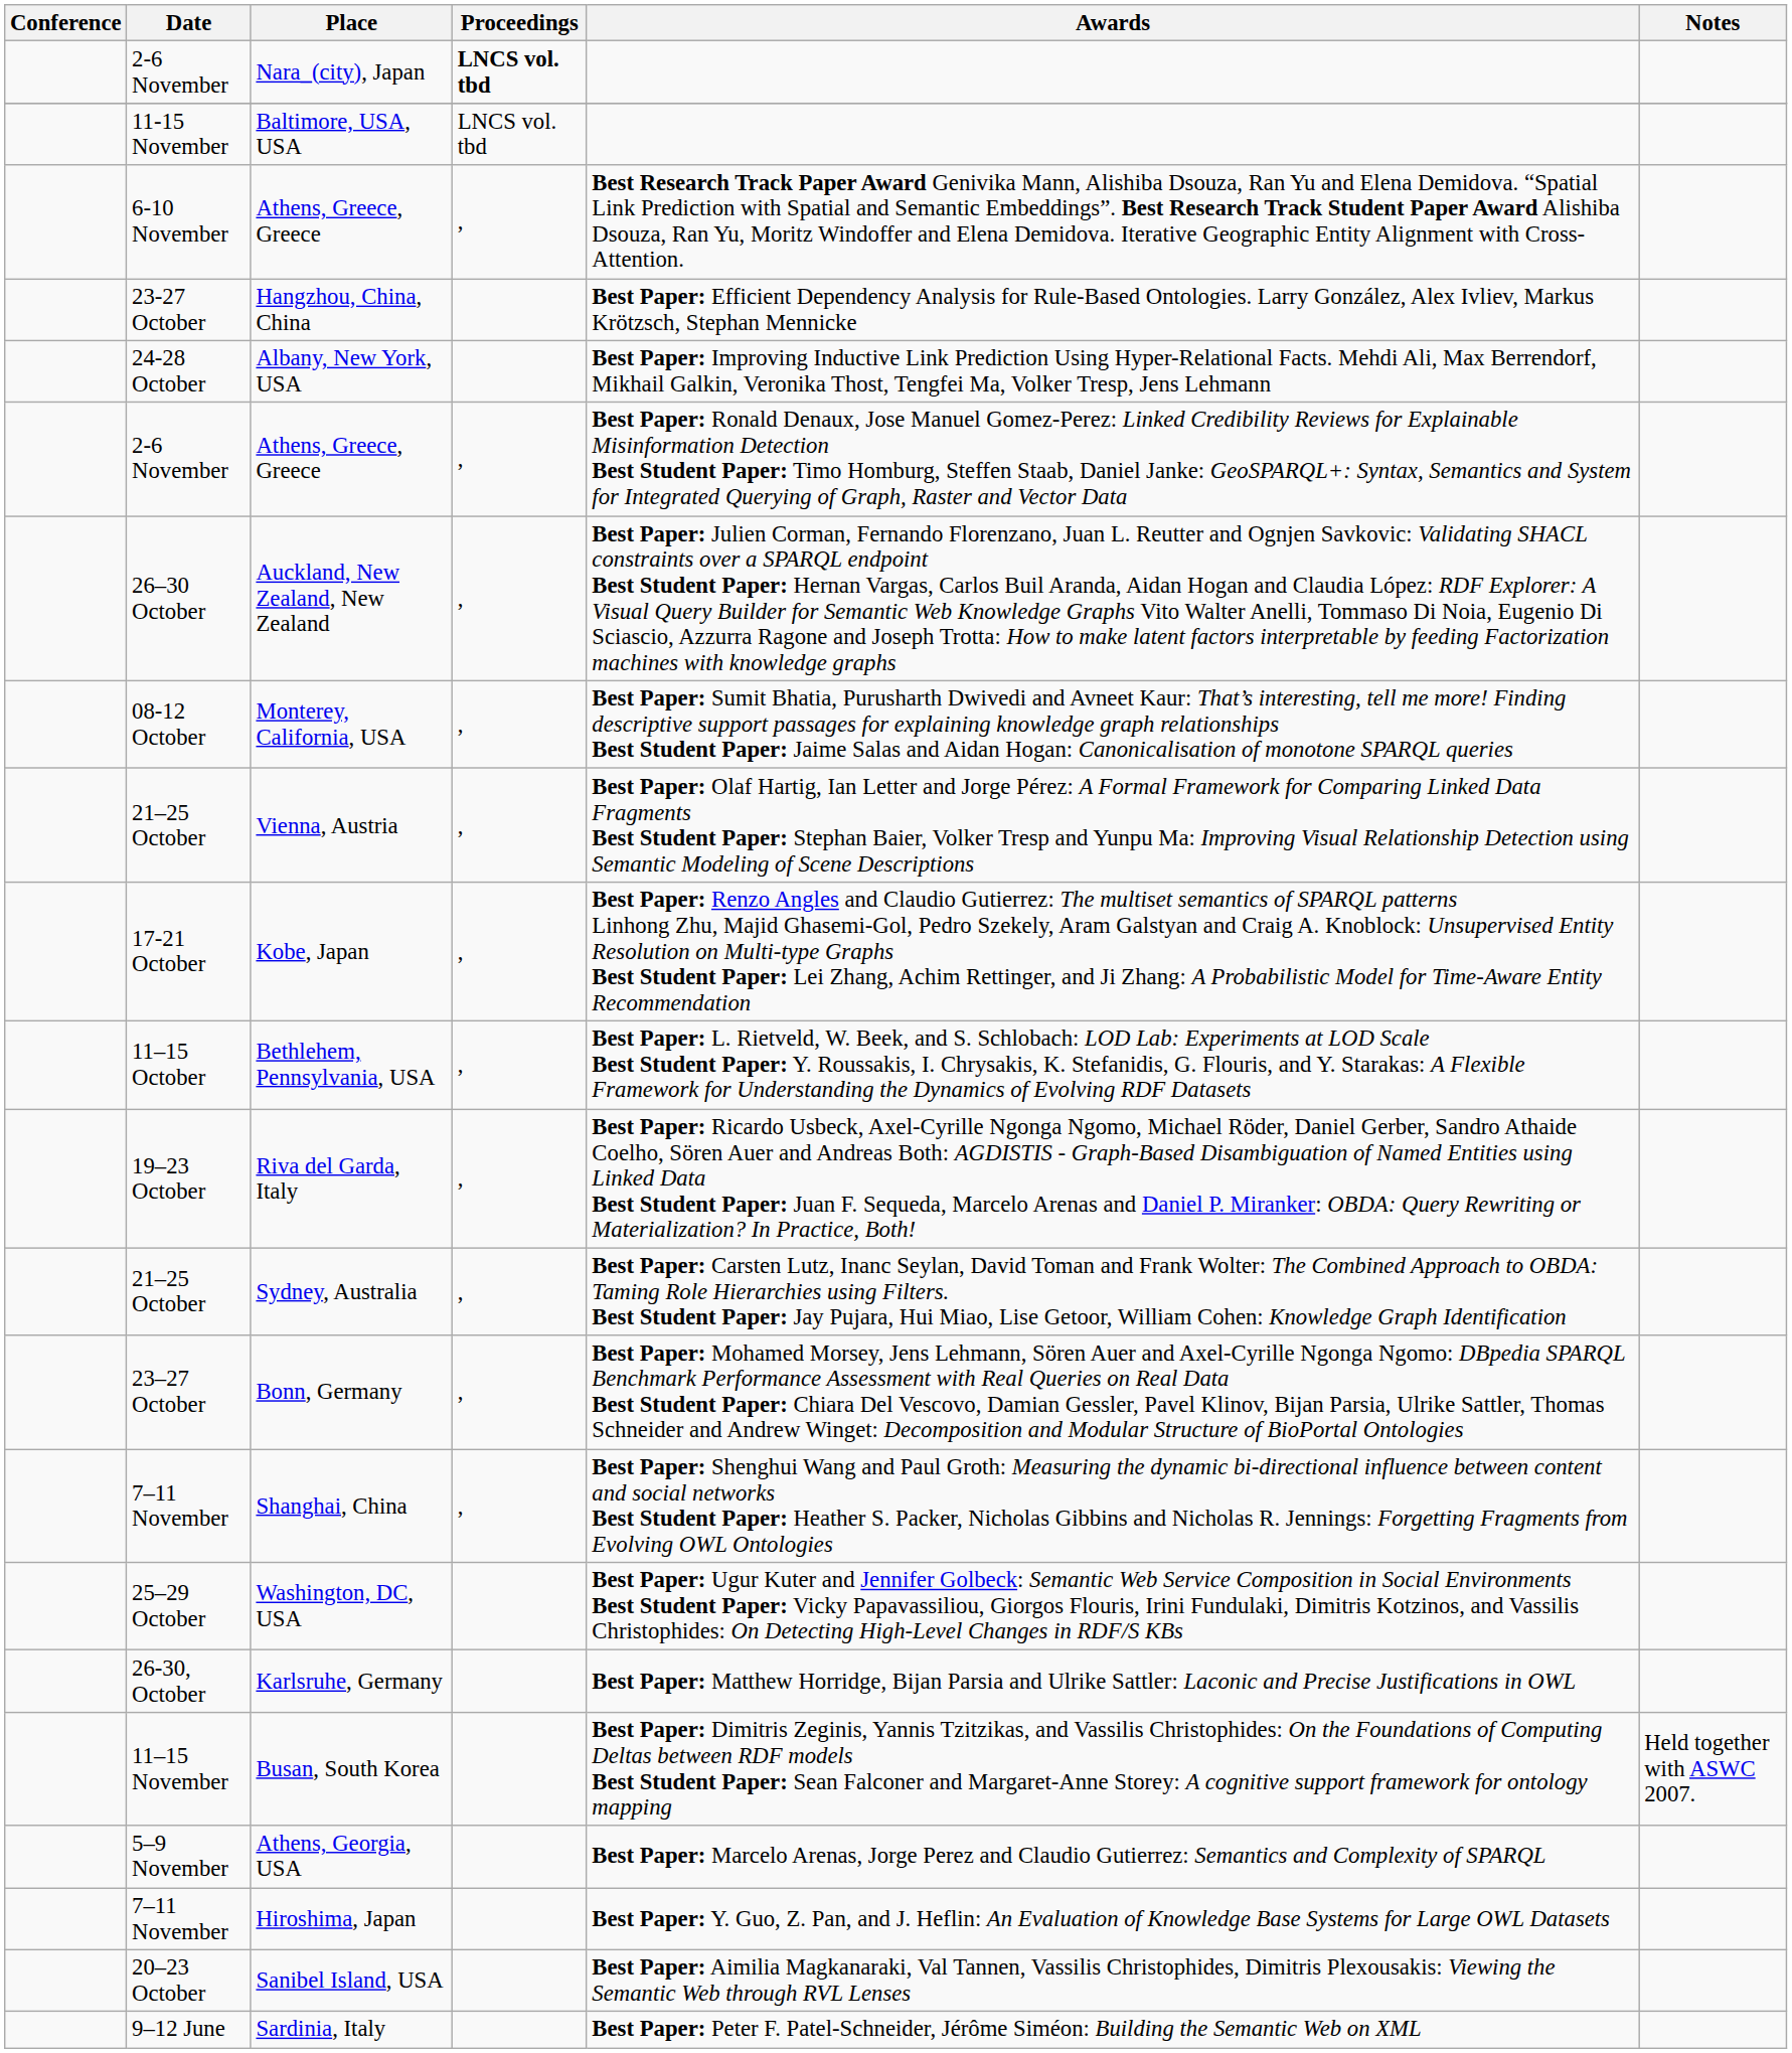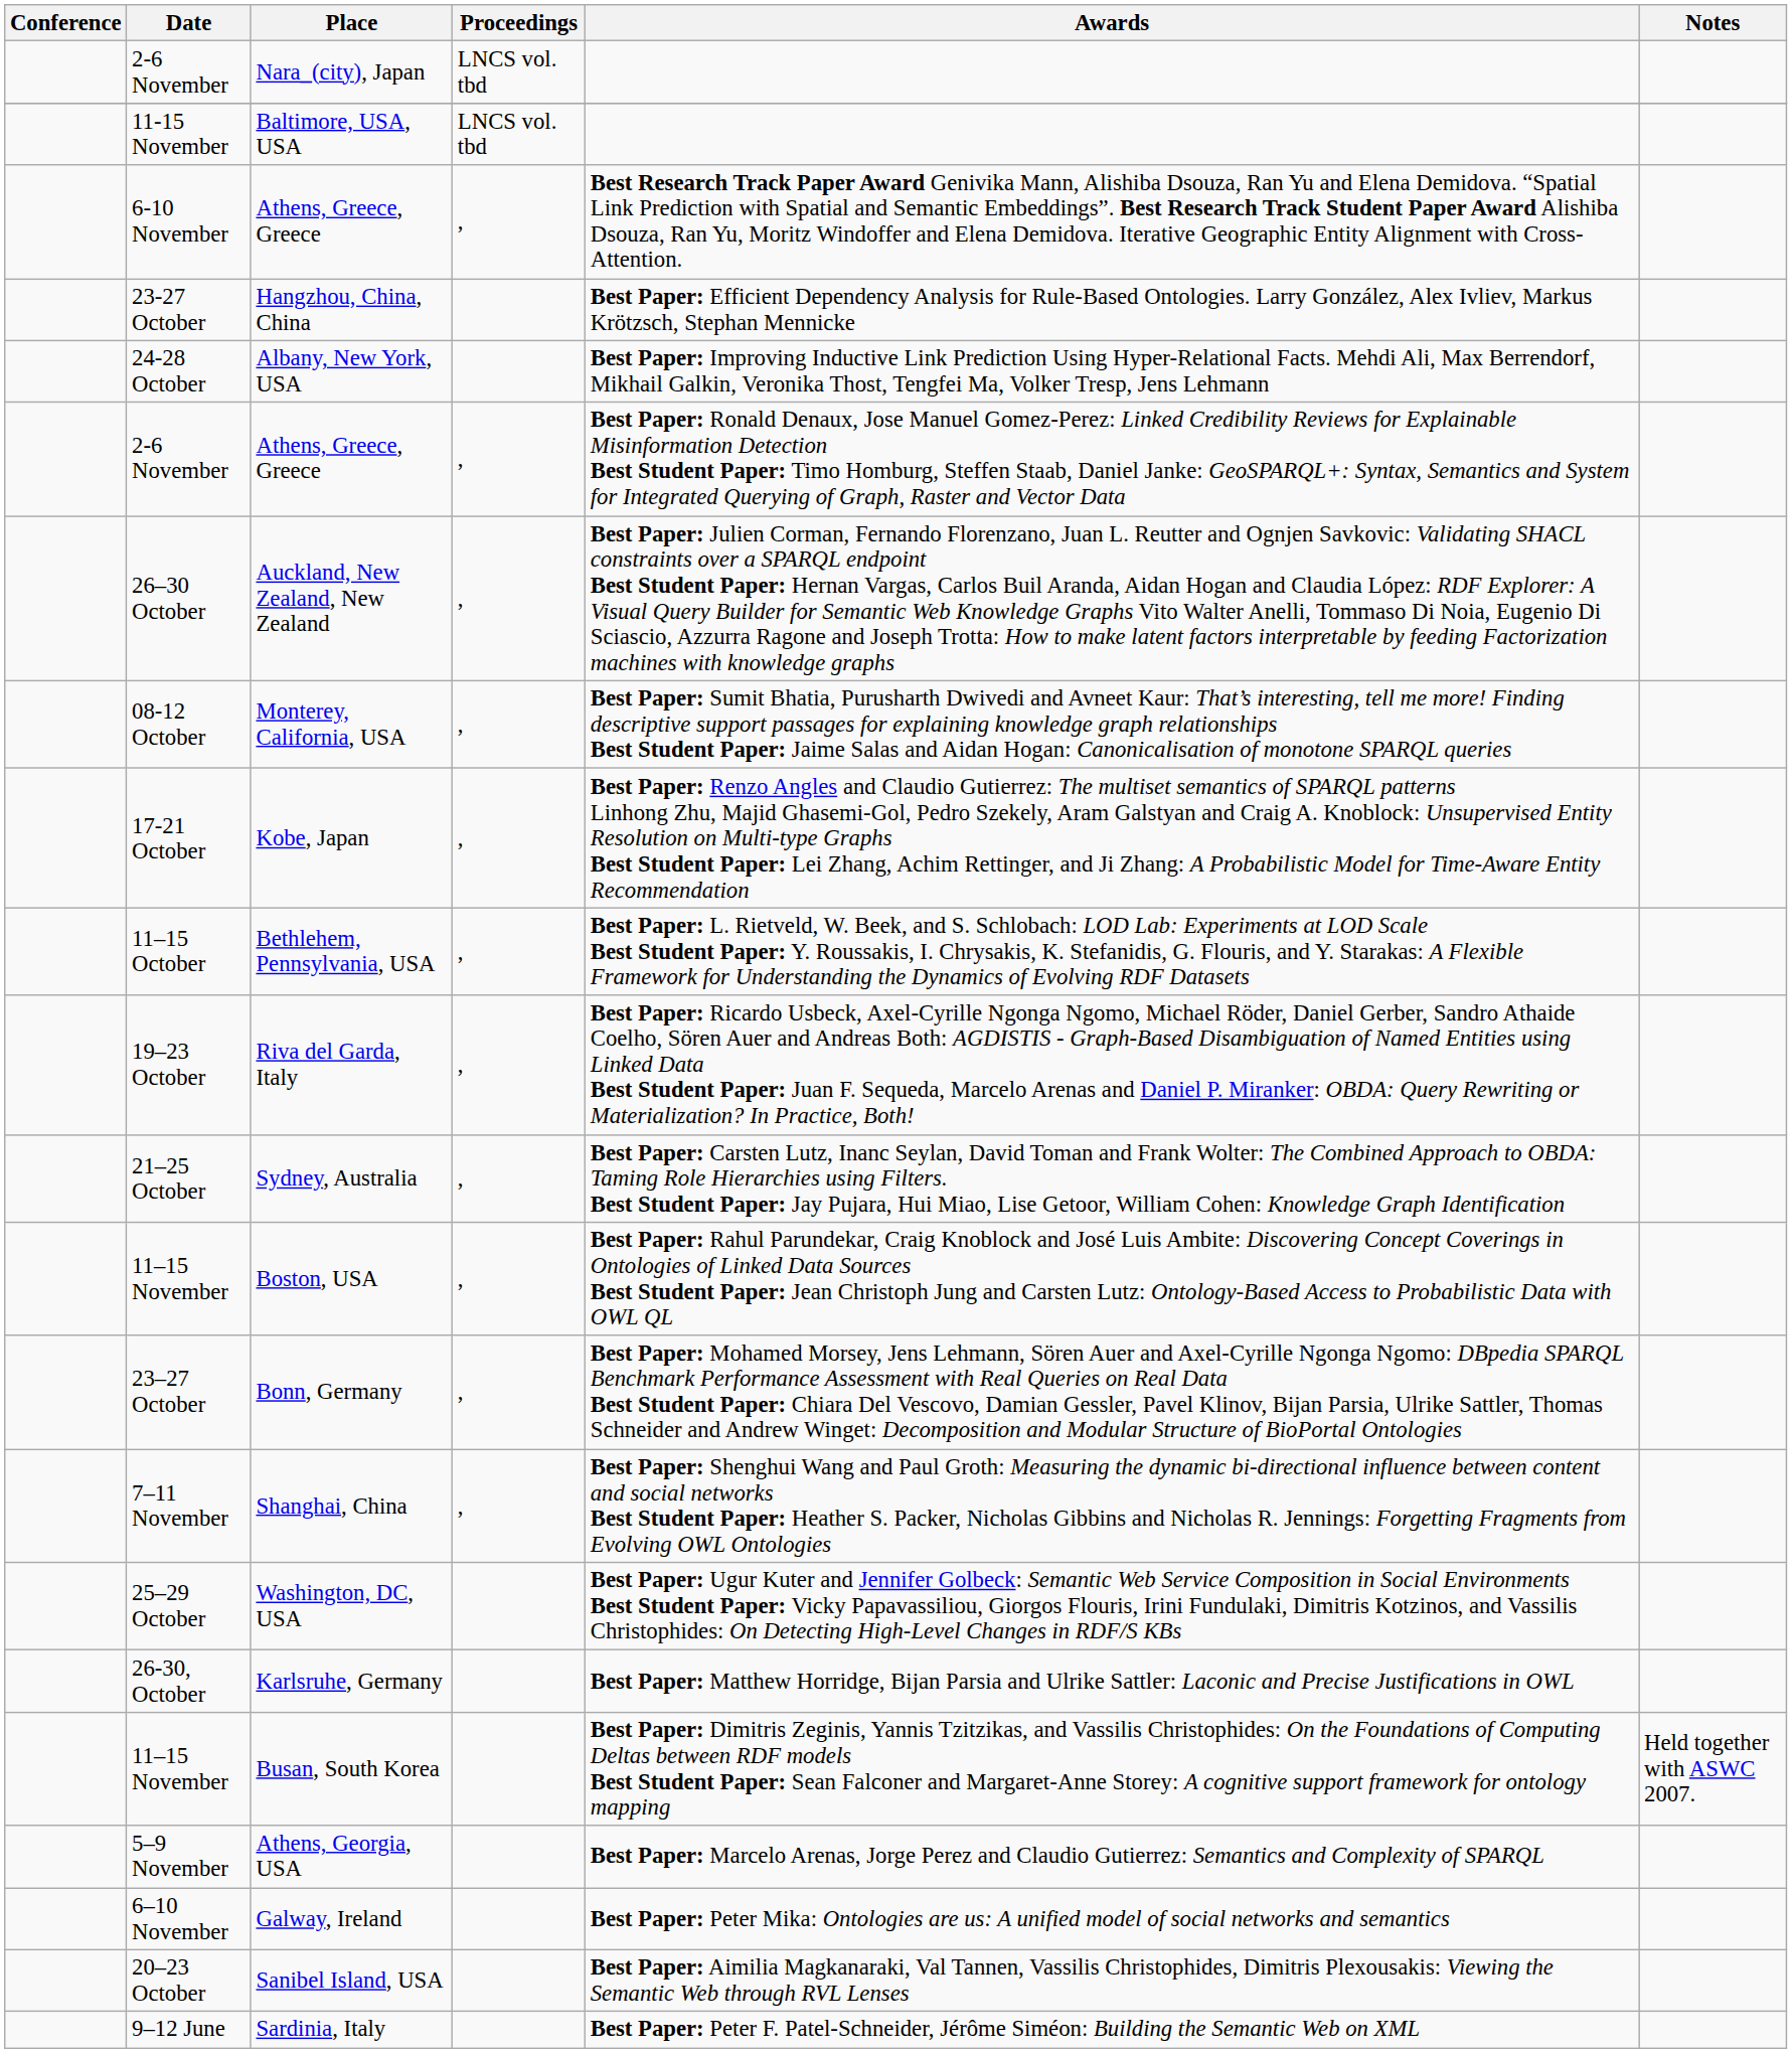Nara_(city), Japan | Proceedings: bold -> normal
- row: 21–25 October | Vienna, Austria | , | Best Paper: Olaf Hartig, Ian Letter and Jorge Pérez: A Formal Framework for Comparing Linked Data Fragments Best Student Paper: Stephan Baier, Volker Tresp and Yunpu Ma: Improving Visual Relationship Detection using Semantic Modeling of Scene Descriptions
+ row: 11–15 November | Boston, USA | , | Best Paper: Rahul Parundekar, Craig Knoblock and José Luis Ambite: Discovering Concept Coverings in Ontologies of Linked Data Sources Best Student Paper: Jean Christoph Jung and Carsten Lutz: Ontology-Based Access to Probabilistic Data with OWL QL
+ row: 6–10 November | Galway, Ireland | Best Paper: Peter Mika: Ontologies are us: A unified model of social networks and semantics
- row: 7–11 November | Hiroshima, Japan | Best Paper: Y. Guo, Z. Pan, and J. Heflin: An Evaluation of Knowledge Base Systems for Large OWL Datasets
